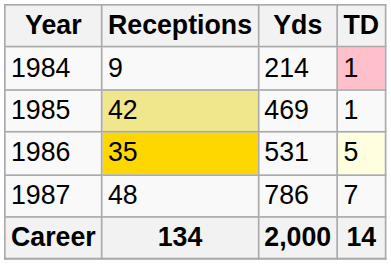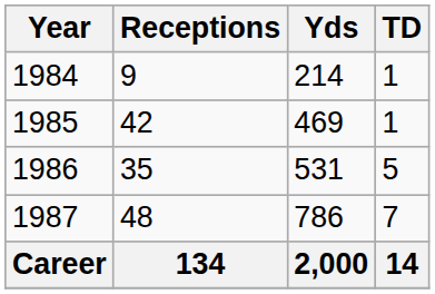1984 | TD: pink background -> no background
1985 | Receptions: khaki background -> no background
1986 | Receptions: gold background -> no background
1986 | TD: lightyellow background -> no background
